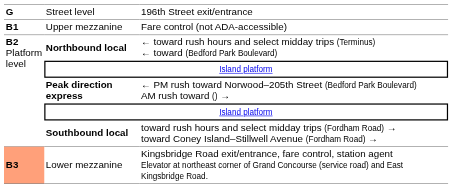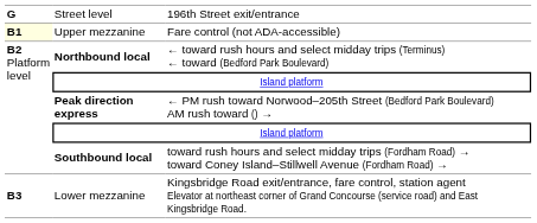Upper mezzanine | column 1: no background -> lightyellow background
Lower mezzanine | column 1: lightsalmon background -> no background
